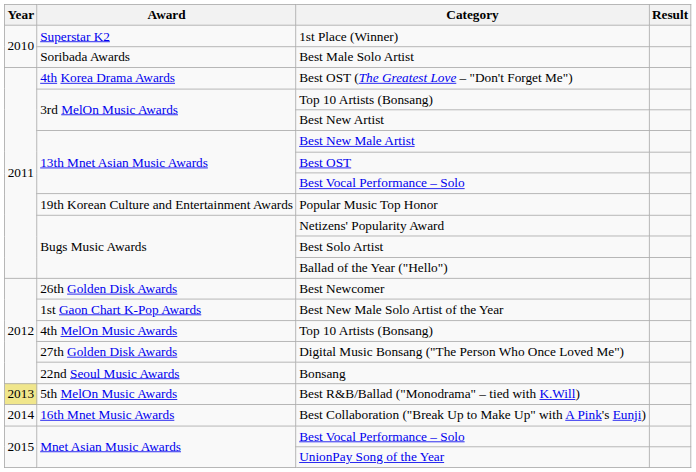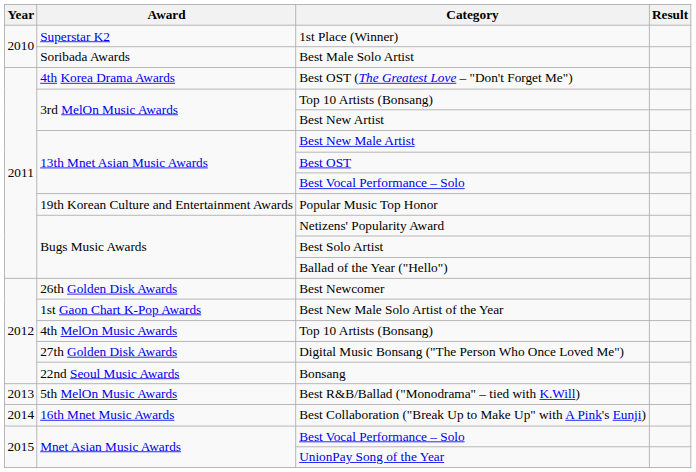Best R&B/Ballad ("Monodrama" – tied with K.Will) | Year: khaki background -> no background
